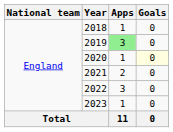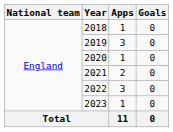2019 | Apps: lightgreen background -> no background
2020 | Goals: lightyellow background -> no background
